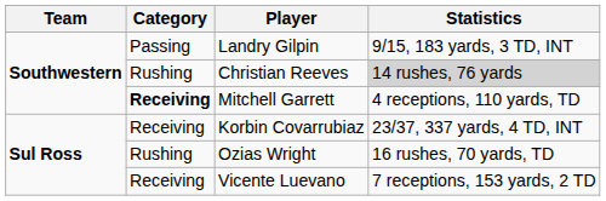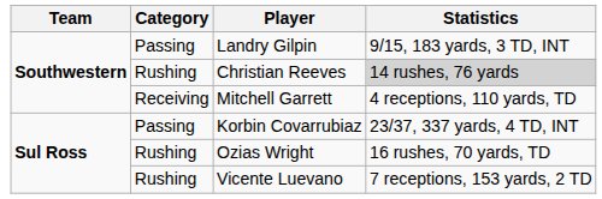Mitchell Garrett | Category: bold -> normal
Korbin Covarrubiaz | Category: Receiving -> Passing
Vicente Luevano | Category: Receiving -> Rushing
